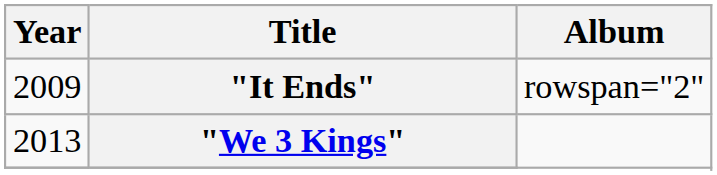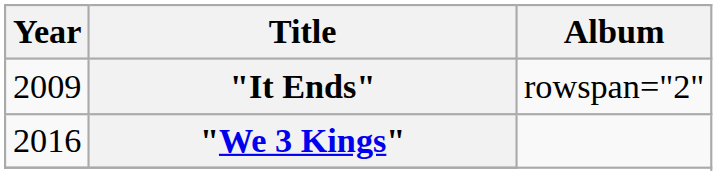"We 3 Kings" | Year: 2013 -> 2016
